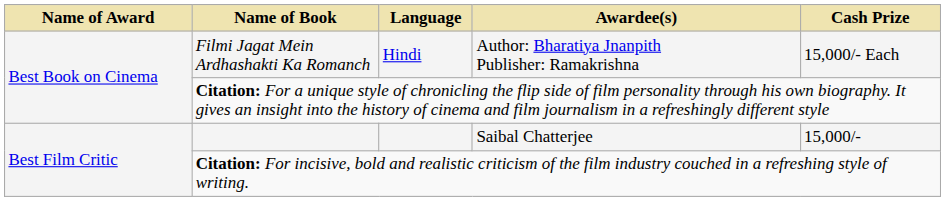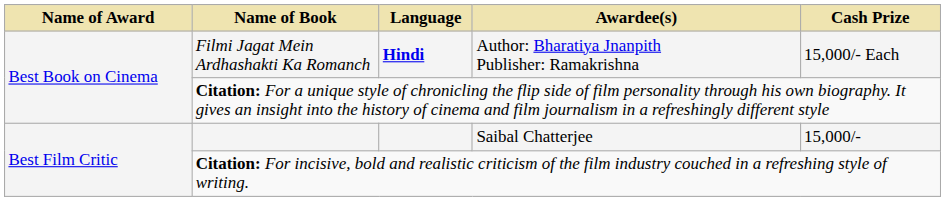Filmi Jagat Mein Ardhashakti Ka Romanch | Language: normal -> bold
